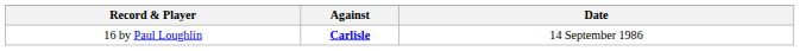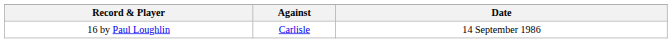16 by Paul Loughlin | Against: bold -> normal
